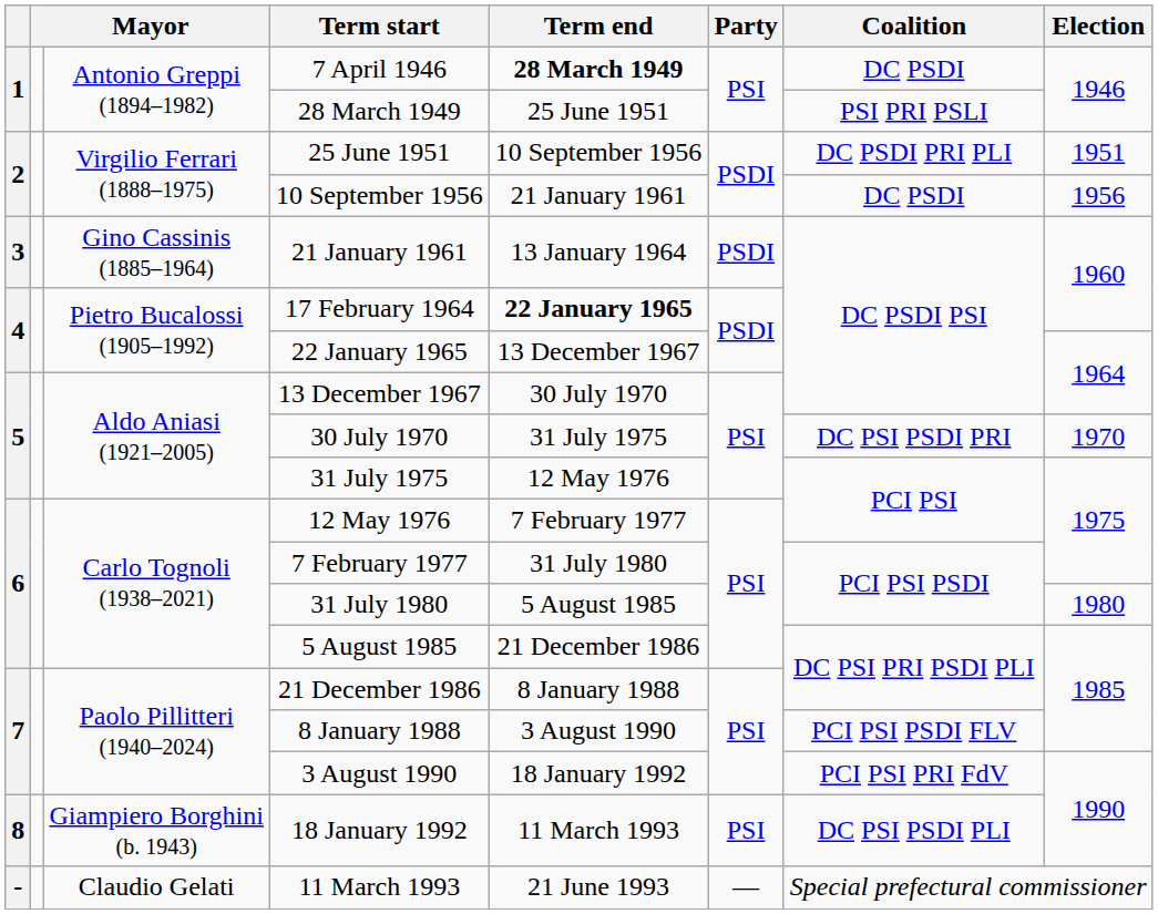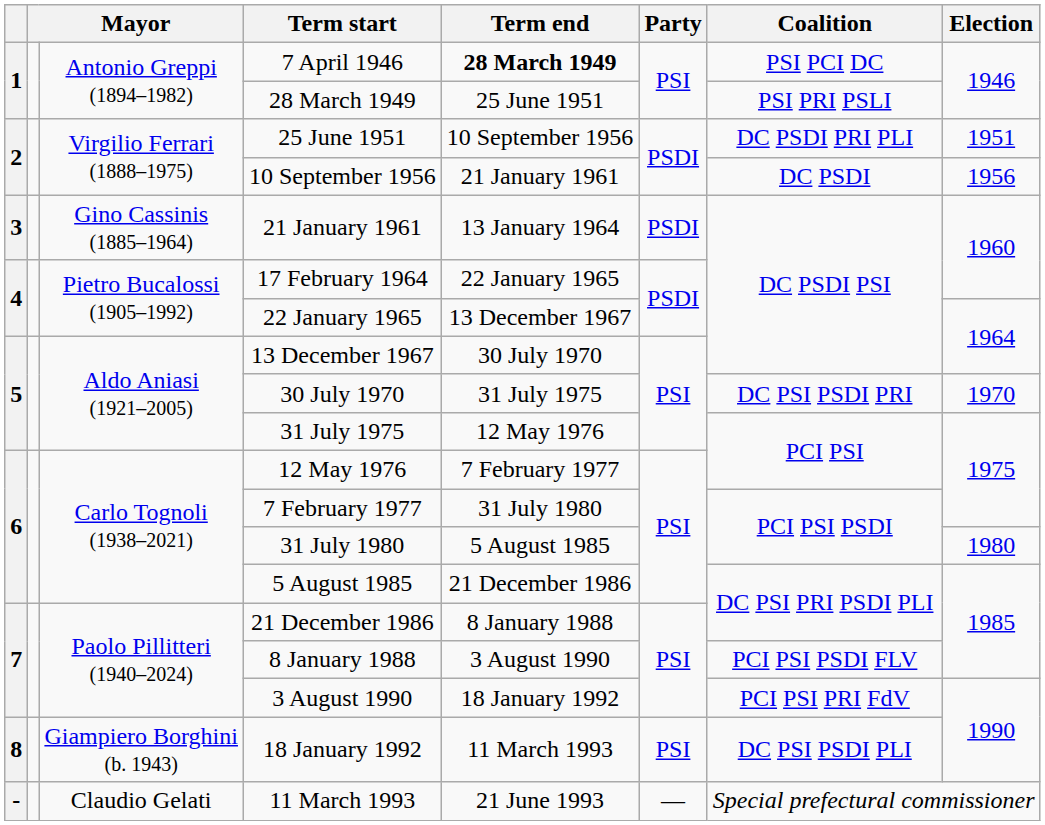7 April 1946 | Coalition: DC PSDI -> PSI PCI DC
17 February 1964 | Term end: bold -> normal
